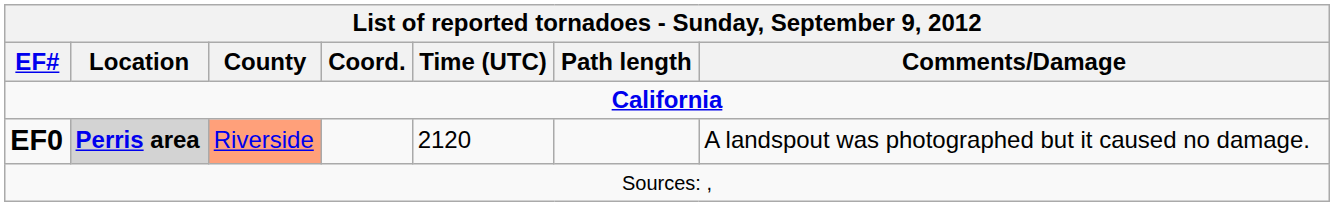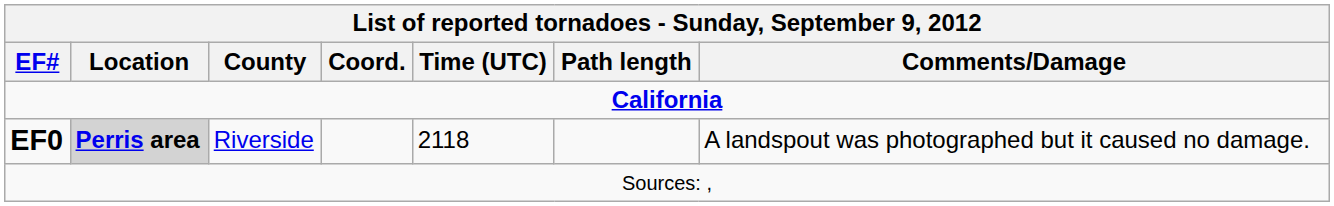EF0 | County: lightsalmon background -> no background
EF0 | Time (UTC): 2120 -> 2118
